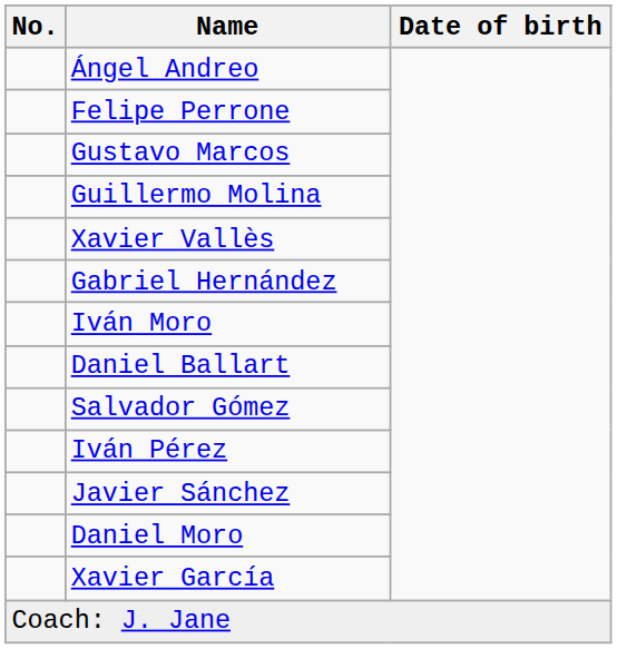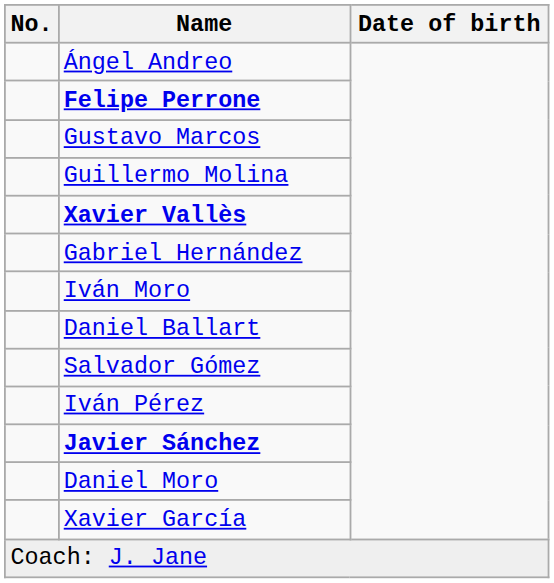Felipe Perrone | Name: normal -> bold
Xavier Vallès | Name: normal -> bold
Javier Sánchez | Name: normal -> bold
